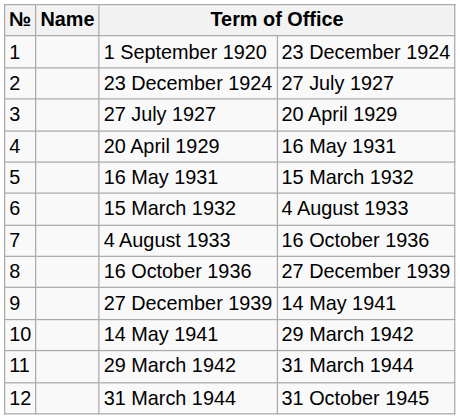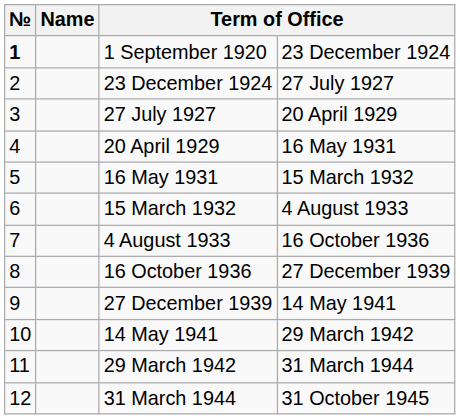1 September 1920 | №: normal -> bold
